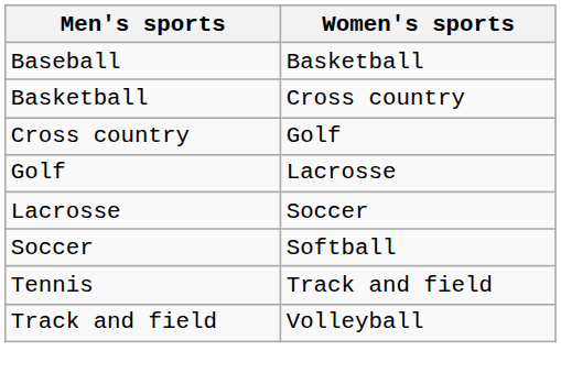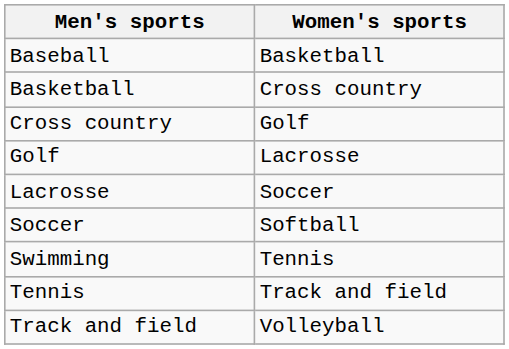+ row: Swimming | Tennis
